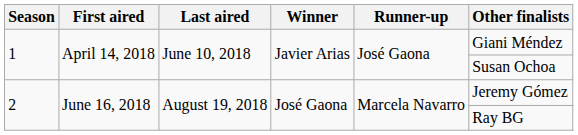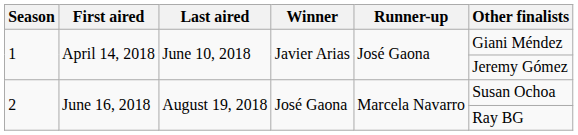row 3 | Other finalists: Susan Ochoa -> Jeremy Gómez
row 4 | Other finalists: Jeremy Gómez -> Susan Ochoa
